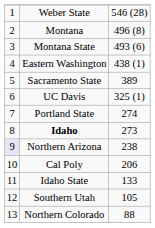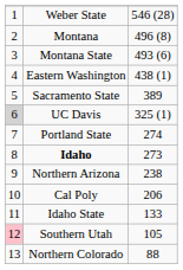UC Davis | column 1: no background -> lightgrey background
Northern Arizona | column 1: lavender background -> no background
Southern Utah | column 1: no background -> pink background
